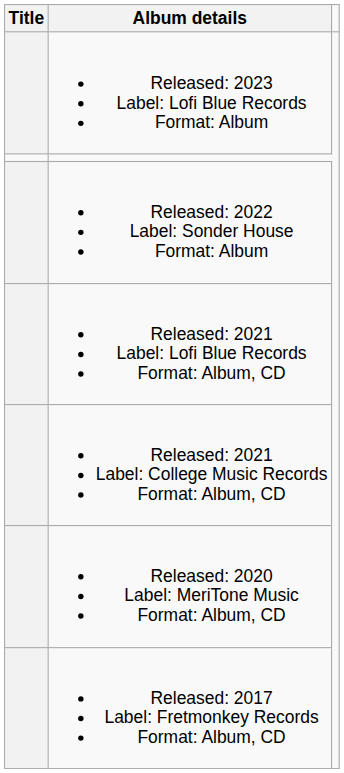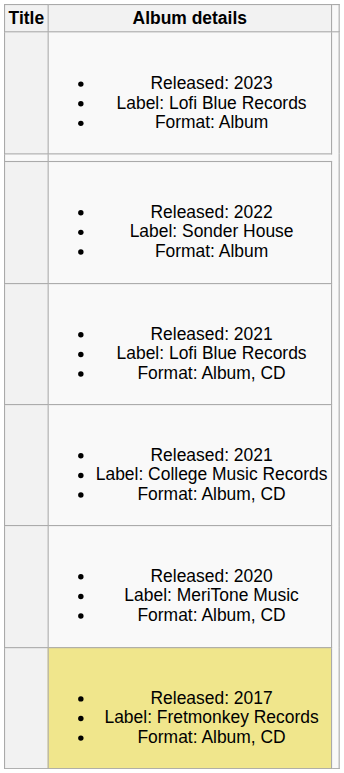Released: 2017 Label: Fretmonkey Records Format: Album, CD | Album details: no background -> khaki background
